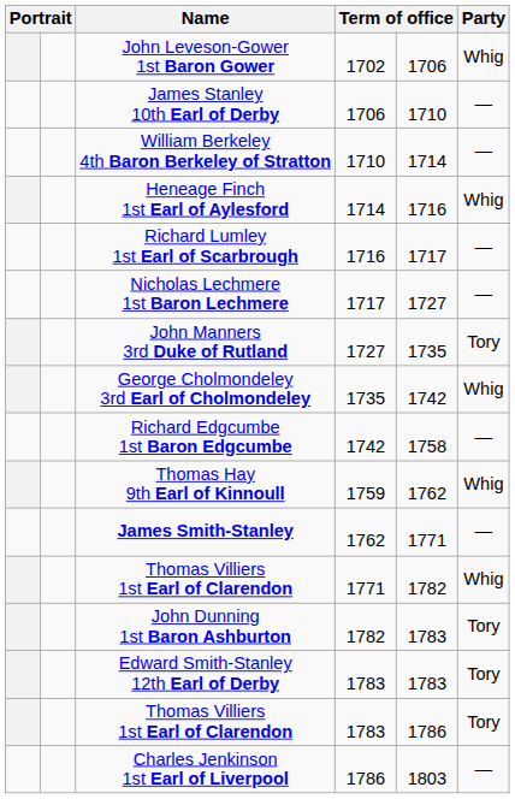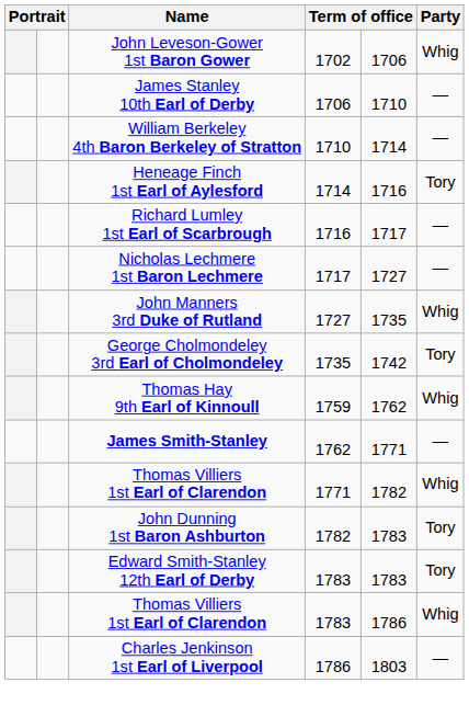Heneage Finch 1st Earl of Aylesford | Party: Whig -> Tory
John Manners 3rd Duke of Rutland | Party: Tory -> Whig
George Cholmondeley 3rd Earl of Cholmondeley | Party: Whig -> Tory
- row: Richard Edgcumbe 1st Baron Edgcumbe | 1742 | 1758 | —
Thomas Villiers 1st Earl of Clarendon / 1783 | Party: Tory -> Whig
